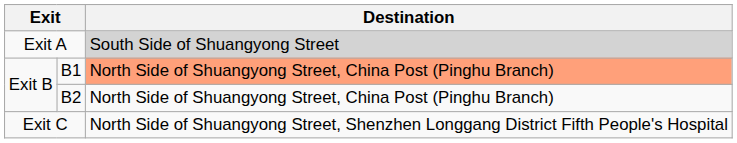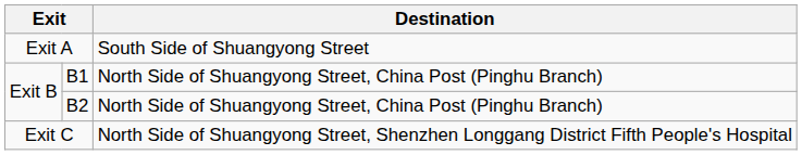Exit A | Destination: lightgrey background -> no background
B1 | Destination: lightsalmon background -> no background
